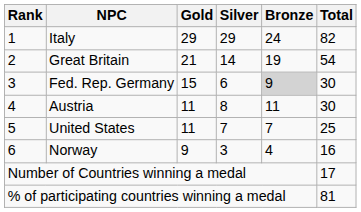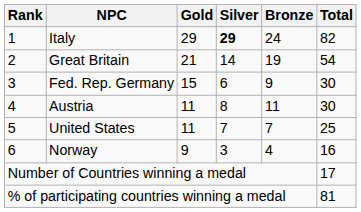Italy | Silver: normal -> bold
Fed. Rep. Germany | Bronze: lightgrey background -> no background
